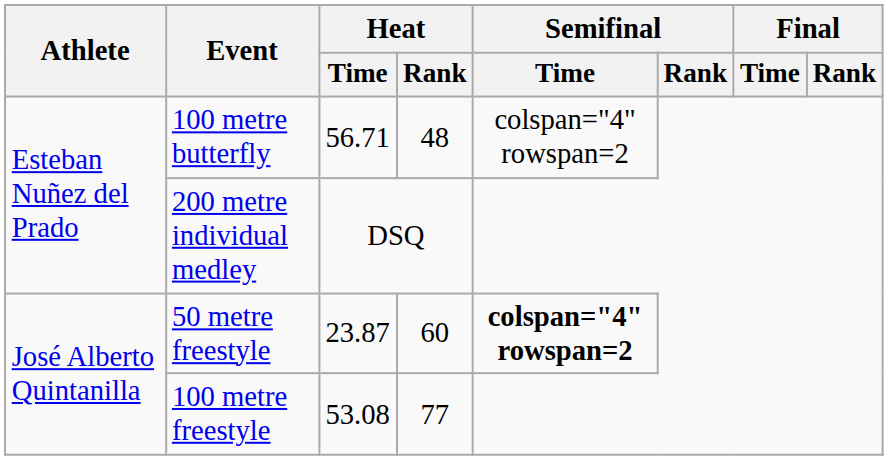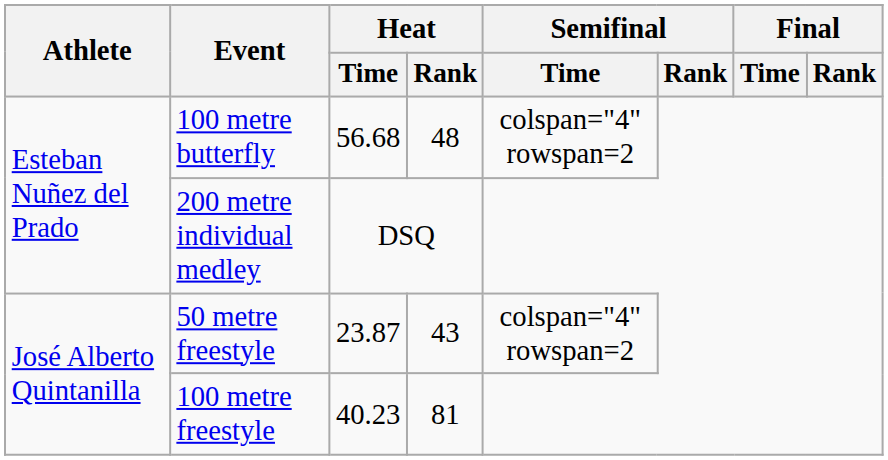100 metre butterfly | Heat / Time: 56.71 -> 56.68
50 metre freestyle | Heat / Rank: 60 -> 43
50 metre freestyle | Semifinal / Time: bold -> normal
100 metre freestyle | Heat / Time: 53.08 -> 40.23
100 metre freestyle | Heat / Rank: 77 -> 81
